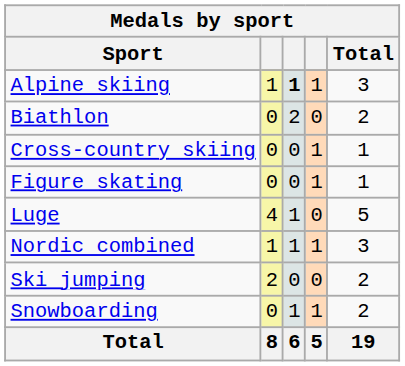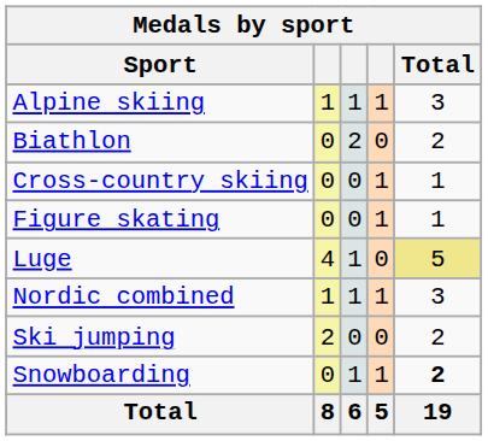Alpine skiing | column 3: bold -> normal
Luge | Total: no background -> khaki background
Snowboarding | Total: normal -> bold
